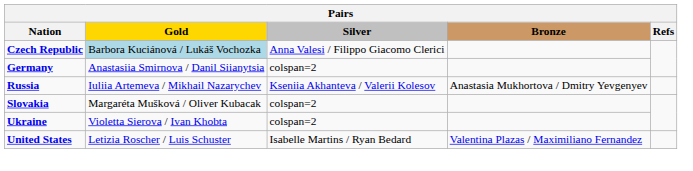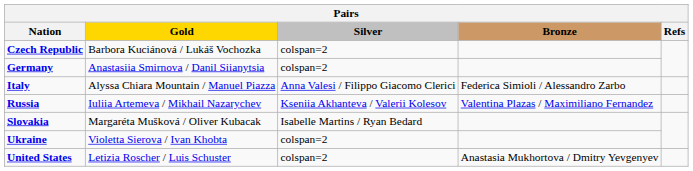Czech Republic | Gold: lightblue background -> no background
Czech Republic | Silver: Anna Valesi / Filippo Giacomo Clerici -> colspan=2
+ row: Italy | Alyssa Chiara Mountain / Manuel Piazza | Anna Valesi / Filippo Giacomo Clerici | Federica Simioli / Alessandro Zarbo
Russia | Bronze: Anastasia Mukhortova / Dmitry Yevgenyev -> Valentina Plazas / Maximiliano Fernandez
Slovakia | Silver: colspan=2 -> Isabelle Martins / Ryan Bedard
United States | Silver: Isabelle Martins / Ryan Bedard -> colspan=2
United States | Bronze: Valentina Plazas / Maximiliano Fernandez -> Anastasia Mukhortova / Dmitry Yevgenyev
